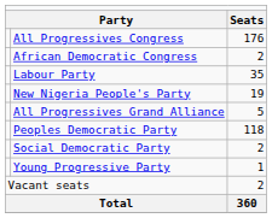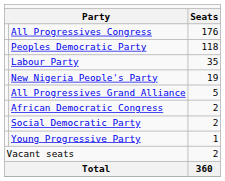rows swapped: Peoples Democratic Party <-> African Democratic Congress
